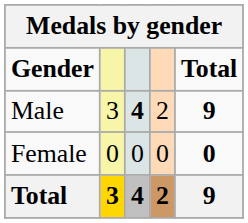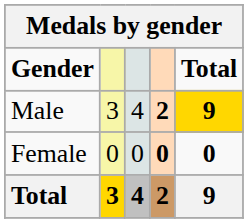Male | column 3: bold -> normal
Male | column 4: normal -> bold
Male | Total: no background -> gold background
Female | column 4: normal -> bold
